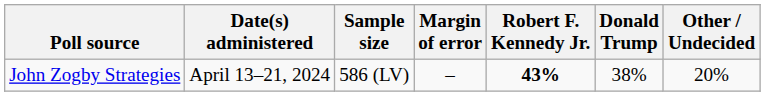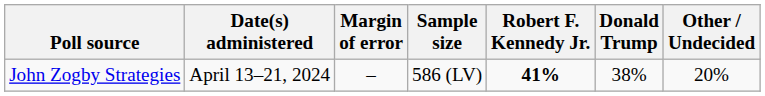columns swapped: Sample size <-> Margin of error
John Zogby Strategies | Robert F. Kennedy Jr.: 43% -> 41%
